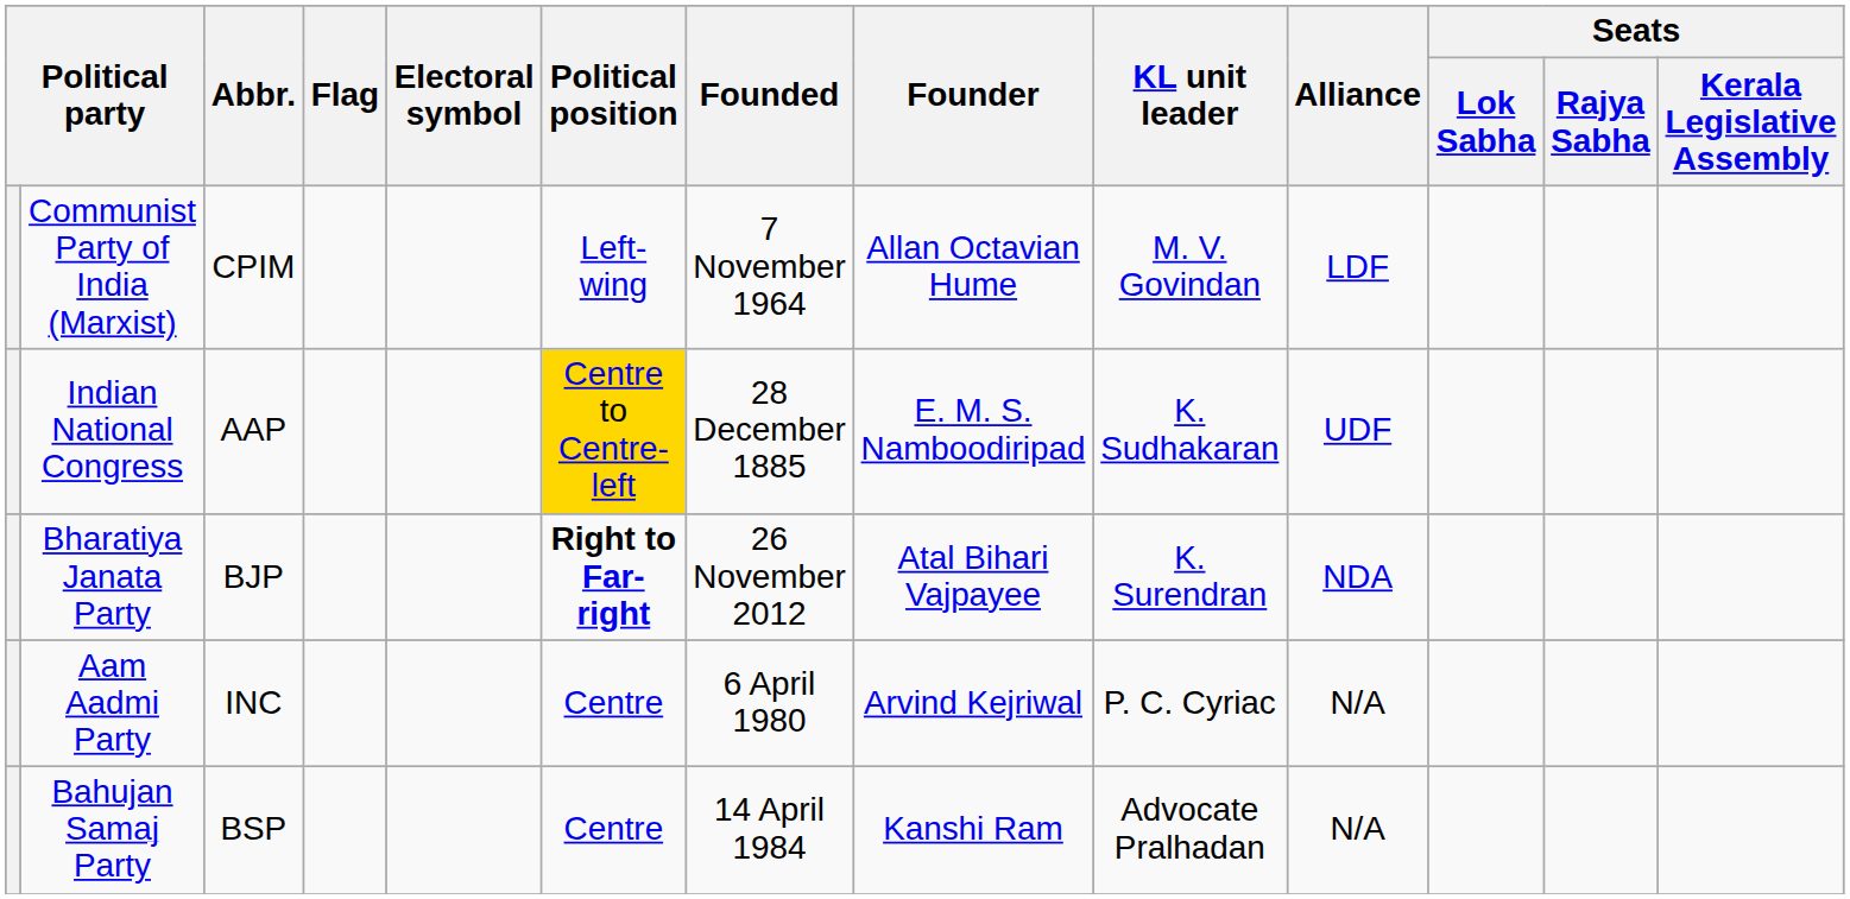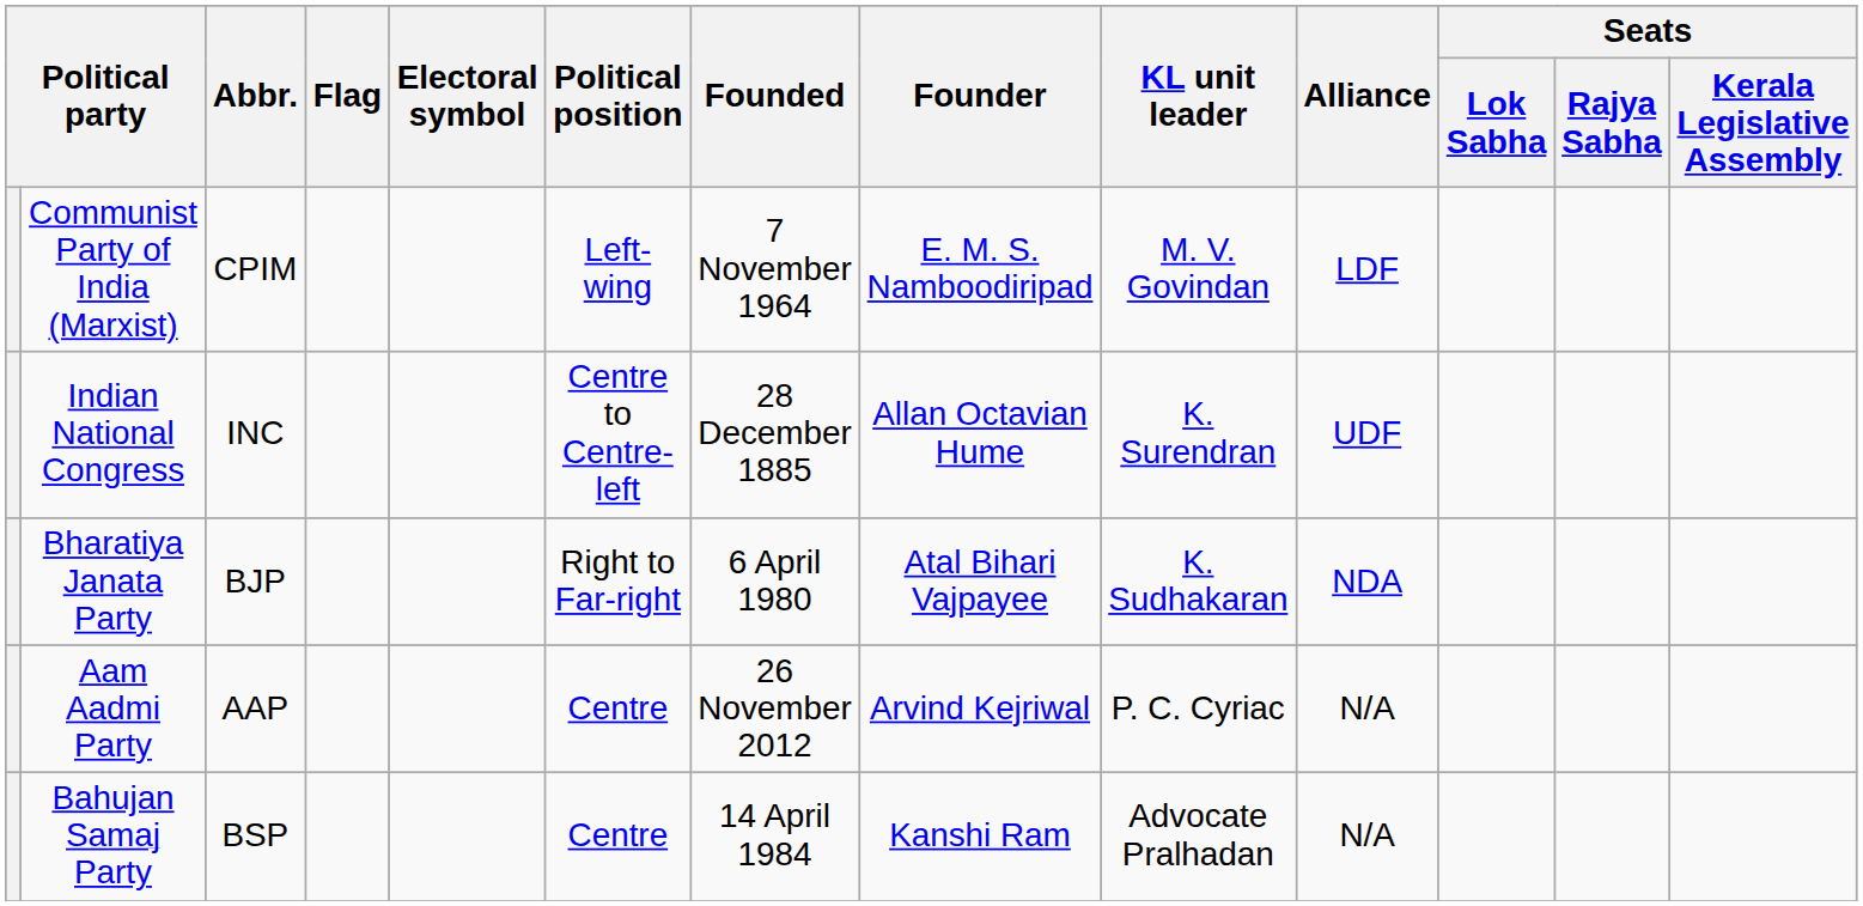Communist Party of India (Marxist) | Founder: Allan Octavian Hume -> E. M. S. Namboodiripad
Indian National Congress | Abbr.: AAP -> INC
Indian National Congress | Political position: gold background -> no background
Indian National Congress | Founder: E. M. S. Namboodiripad -> Allan Octavian Hume
Indian National Congress | KL unit leader: K. Sudhakaran -> K. Surendran
Bharatiya Janata Party | Political position: bold -> normal
Bharatiya Janata Party | Founded: 26 November 2012 -> 6 April 1980
Bharatiya Janata Party | KL unit leader: K. Surendran -> K. Sudhakaran
Aam Aadmi Party | Abbr.: INC -> AAP
Aam Aadmi Party | Founded: 6 April 1980 -> 26 November 2012
